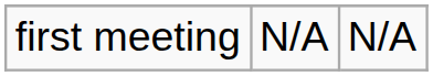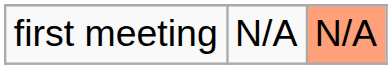first meeting | column 3: no background -> lightsalmon background
